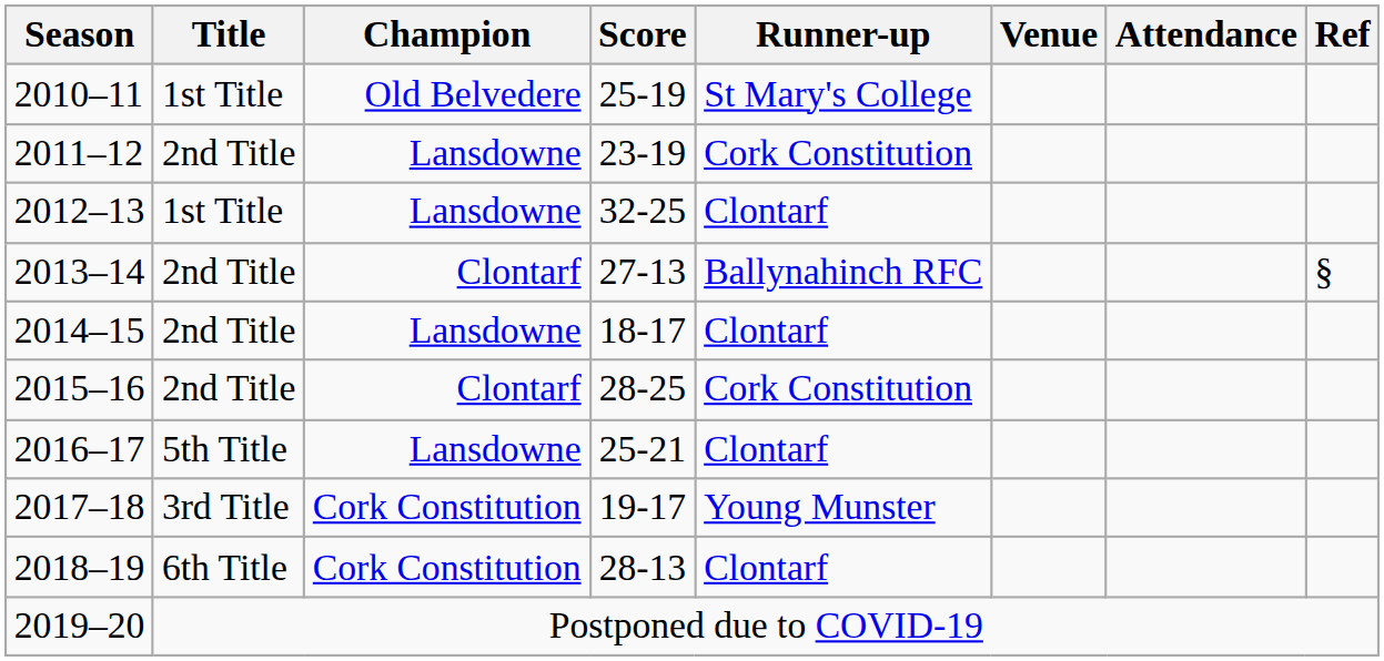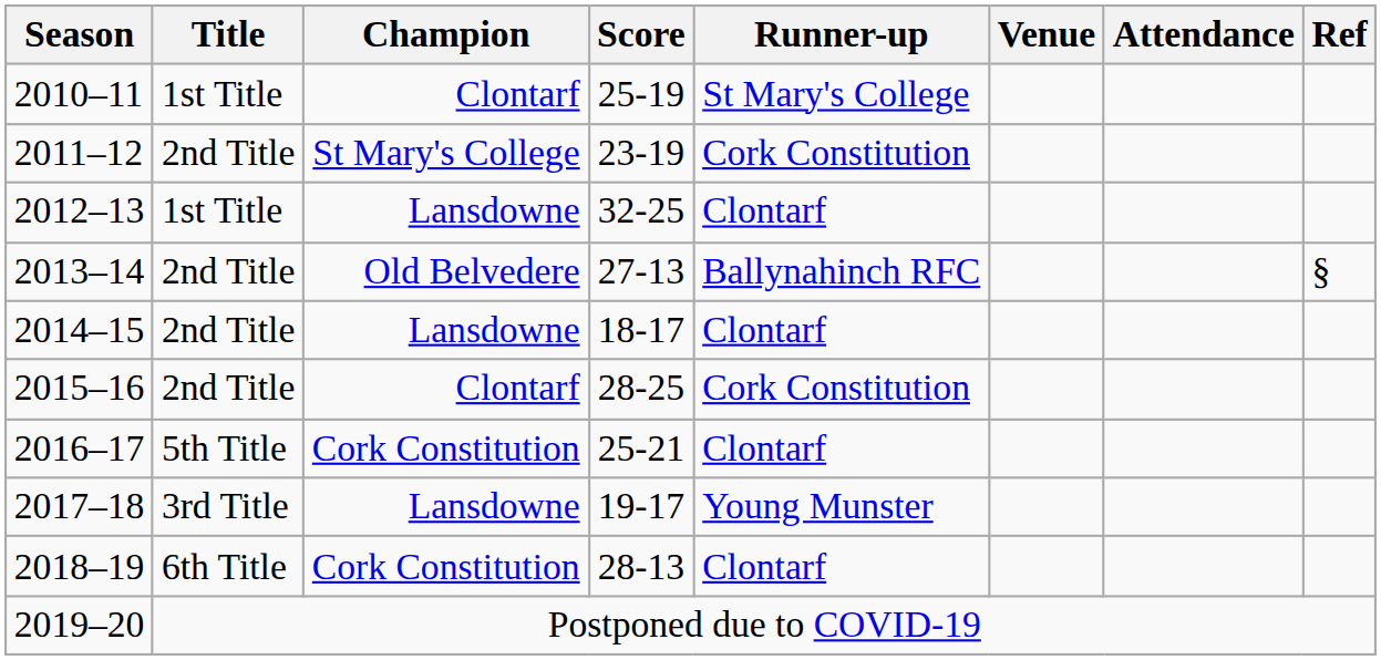2010–11 | Champion: Old Belvedere -> Clontarf
2011–12 | Champion: Lansdowne -> St Mary's College
2013–14 | Champion: Clontarf -> Old Belvedere
2016–17 | Champion: Lansdowne -> Cork Constitution
2017–18 | Champion: Cork Constitution -> Lansdowne
